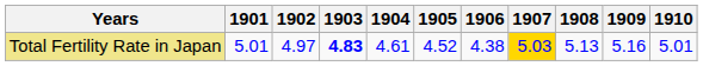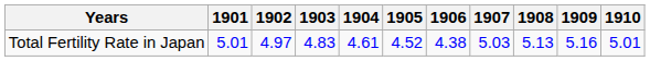row 2 | Years: khaki background -> no background
row 2 | 1903: bold -> normal
row 2 | 1907: gold background -> no background
